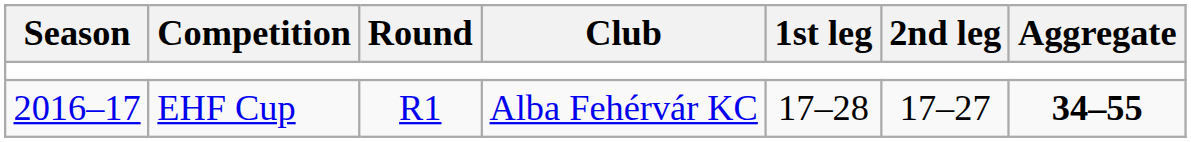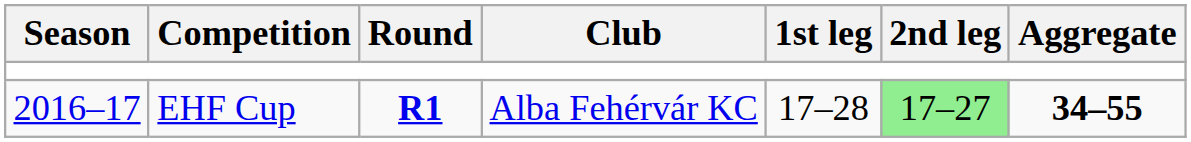EHF Cup | Round: normal -> bold
EHF Cup | 2nd leg: no background -> lightgreen background
